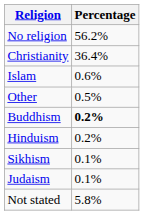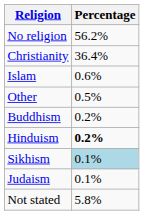Buddhism | Percentage: bold -> normal
Hinduism | Percentage: normal -> bold
Sikhism | Percentage: no background -> lightblue background
